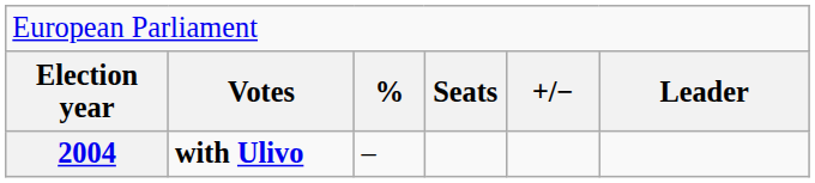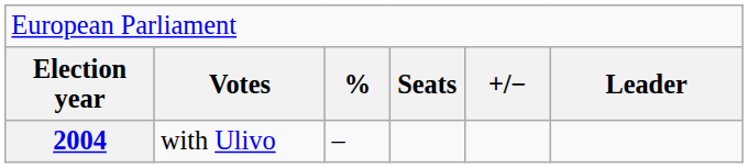2004 | column 2: bold -> normal
